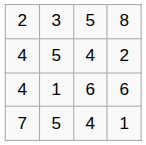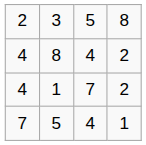row 2 | column 2: 5 -> 8
row 3 | column 3: 6 -> 7
row 3 | column 4: 6 -> 2
